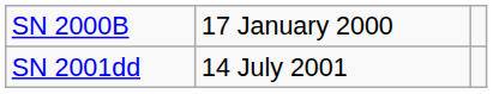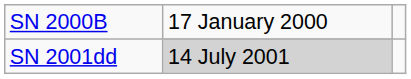SN 2001dd | column 2: no background -> lightgrey background
